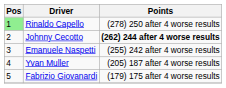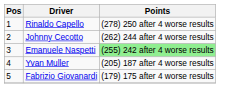Rinaldo Capello | Pos: lightgreen background -> no background
Johnny Cecotto | Points: bold -> normal
Emanuele Naspetti | Points: no background -> lightgreen background
